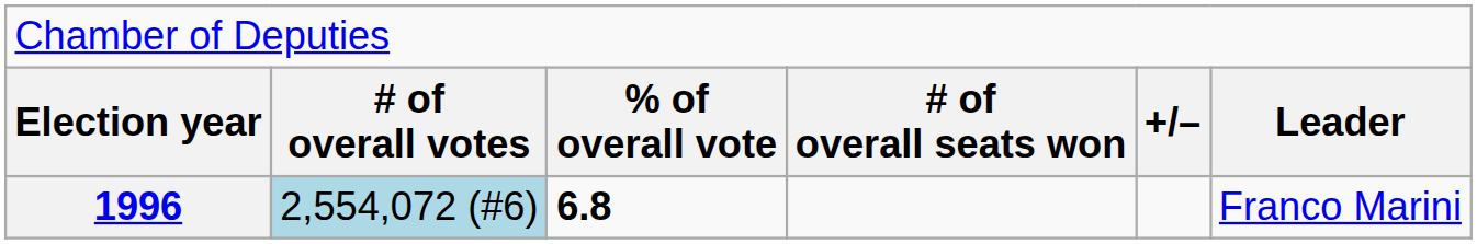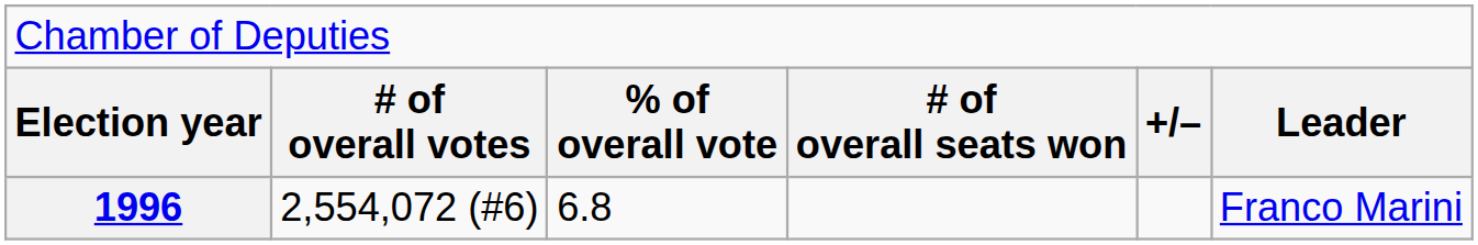1996 | column 2: lightblue background -> no background
1996 | column 3: bold -> normal
